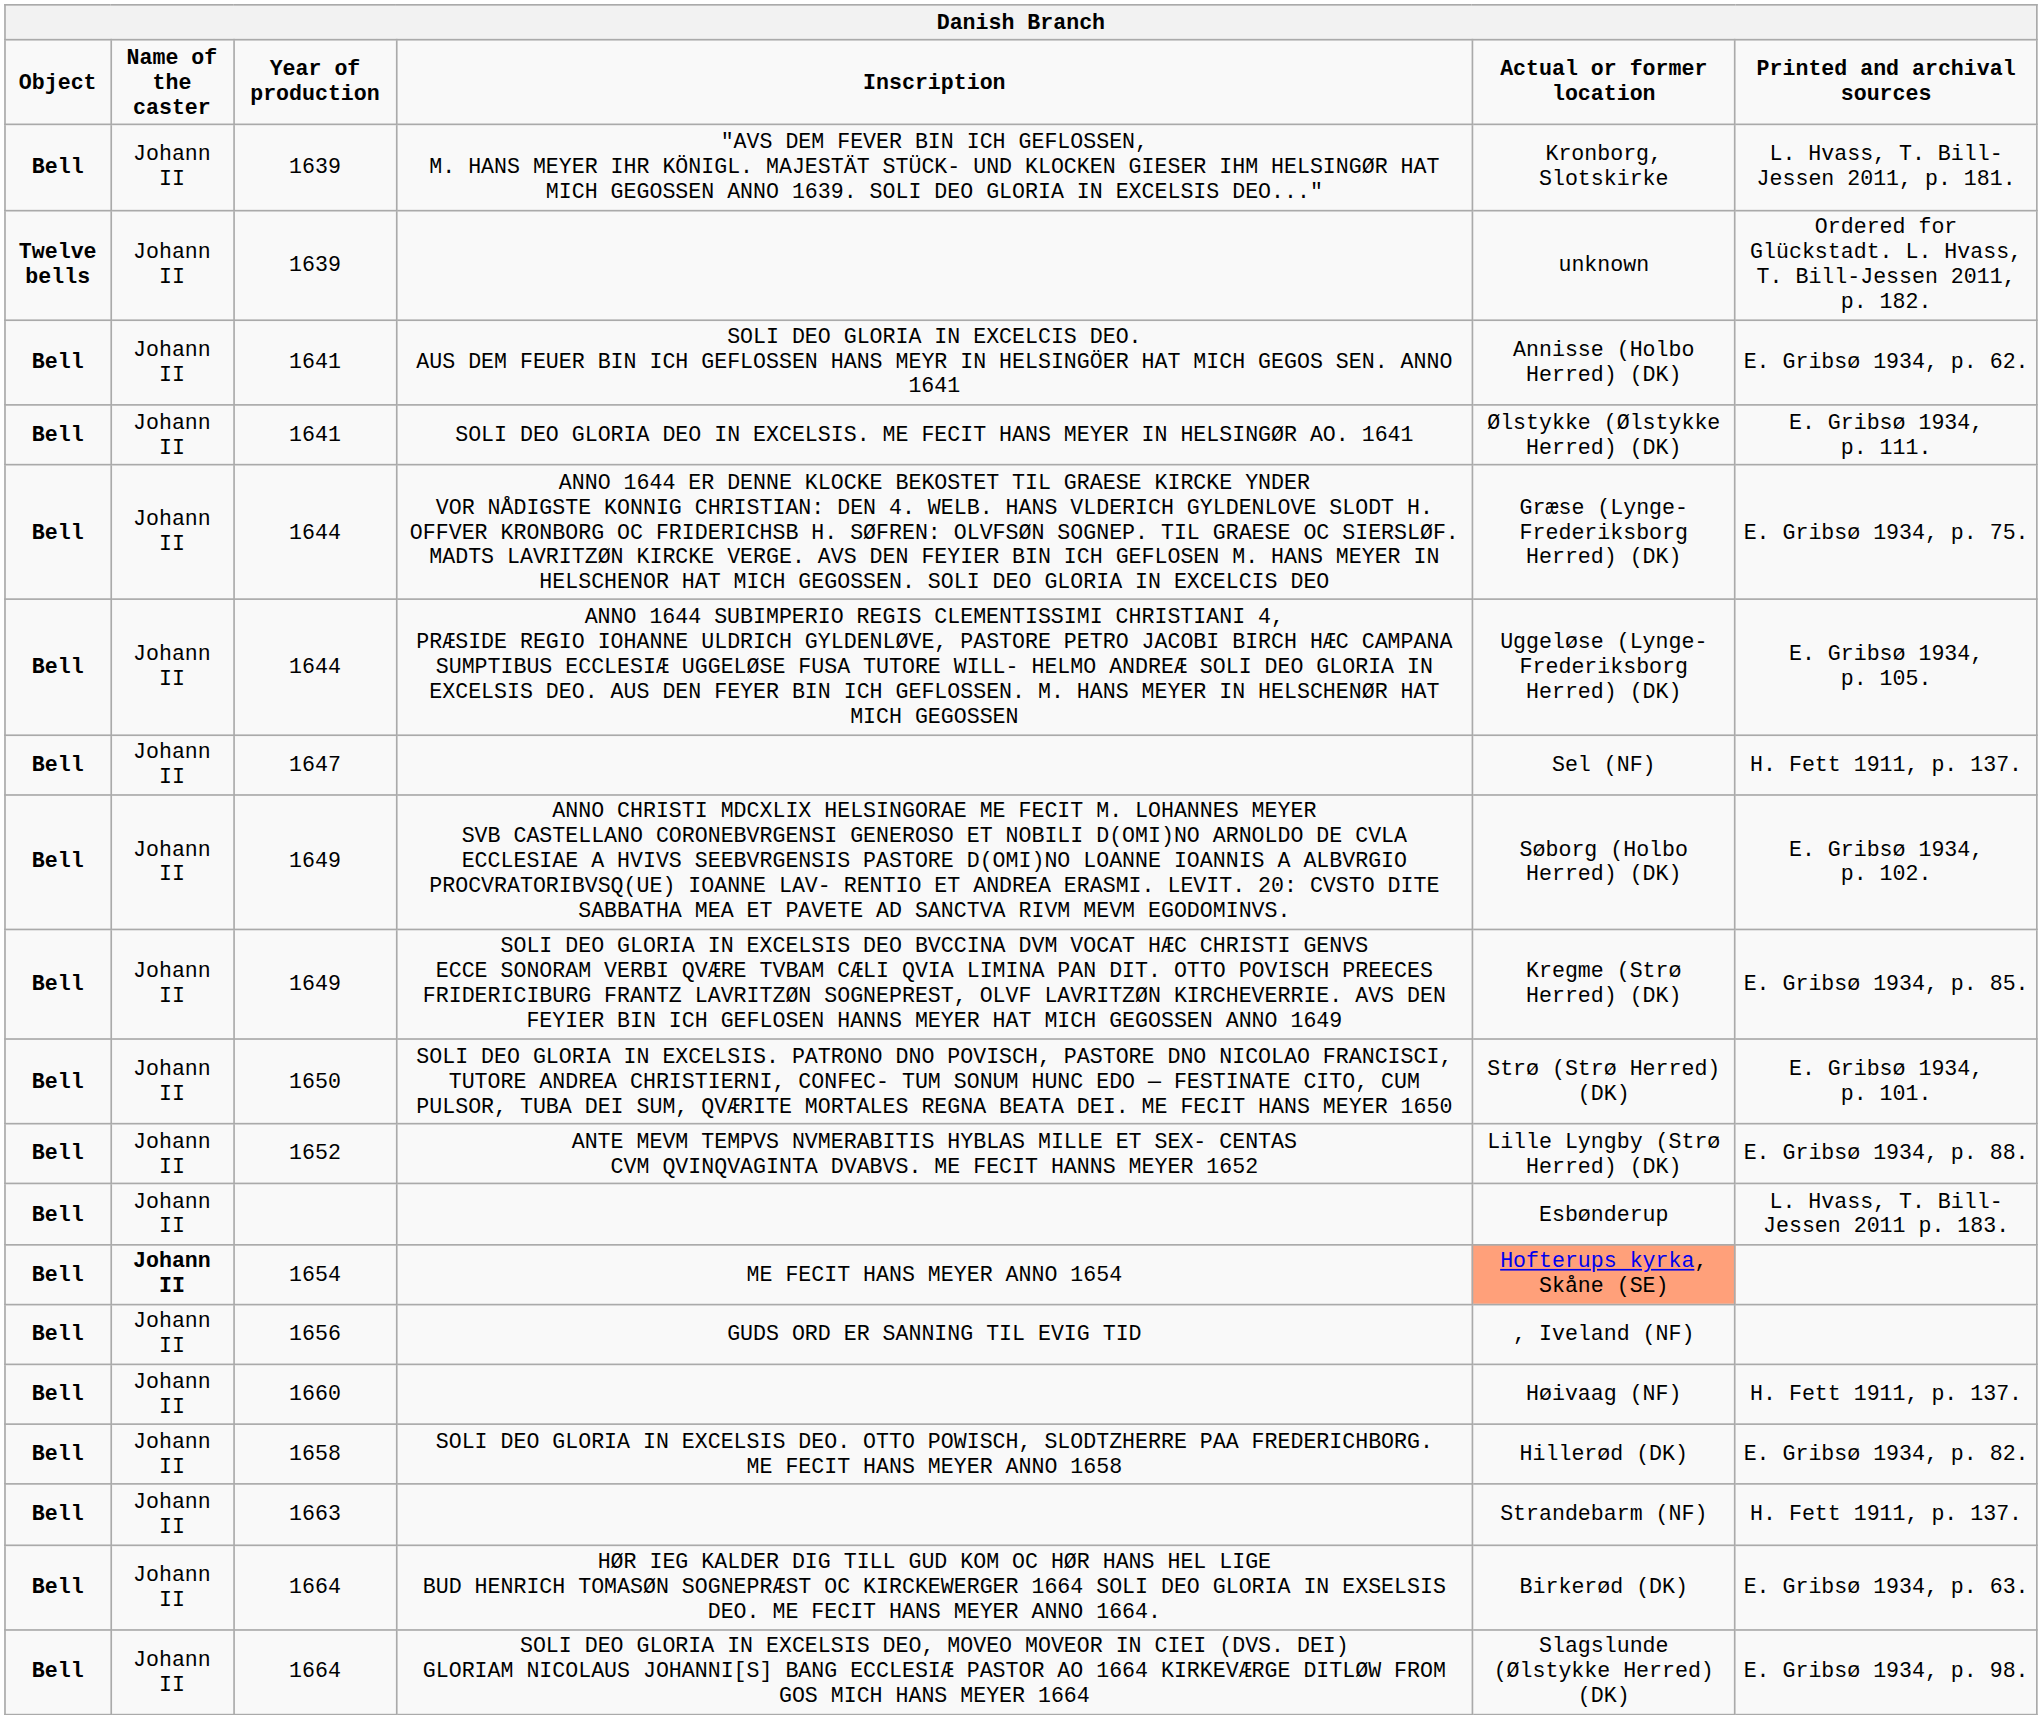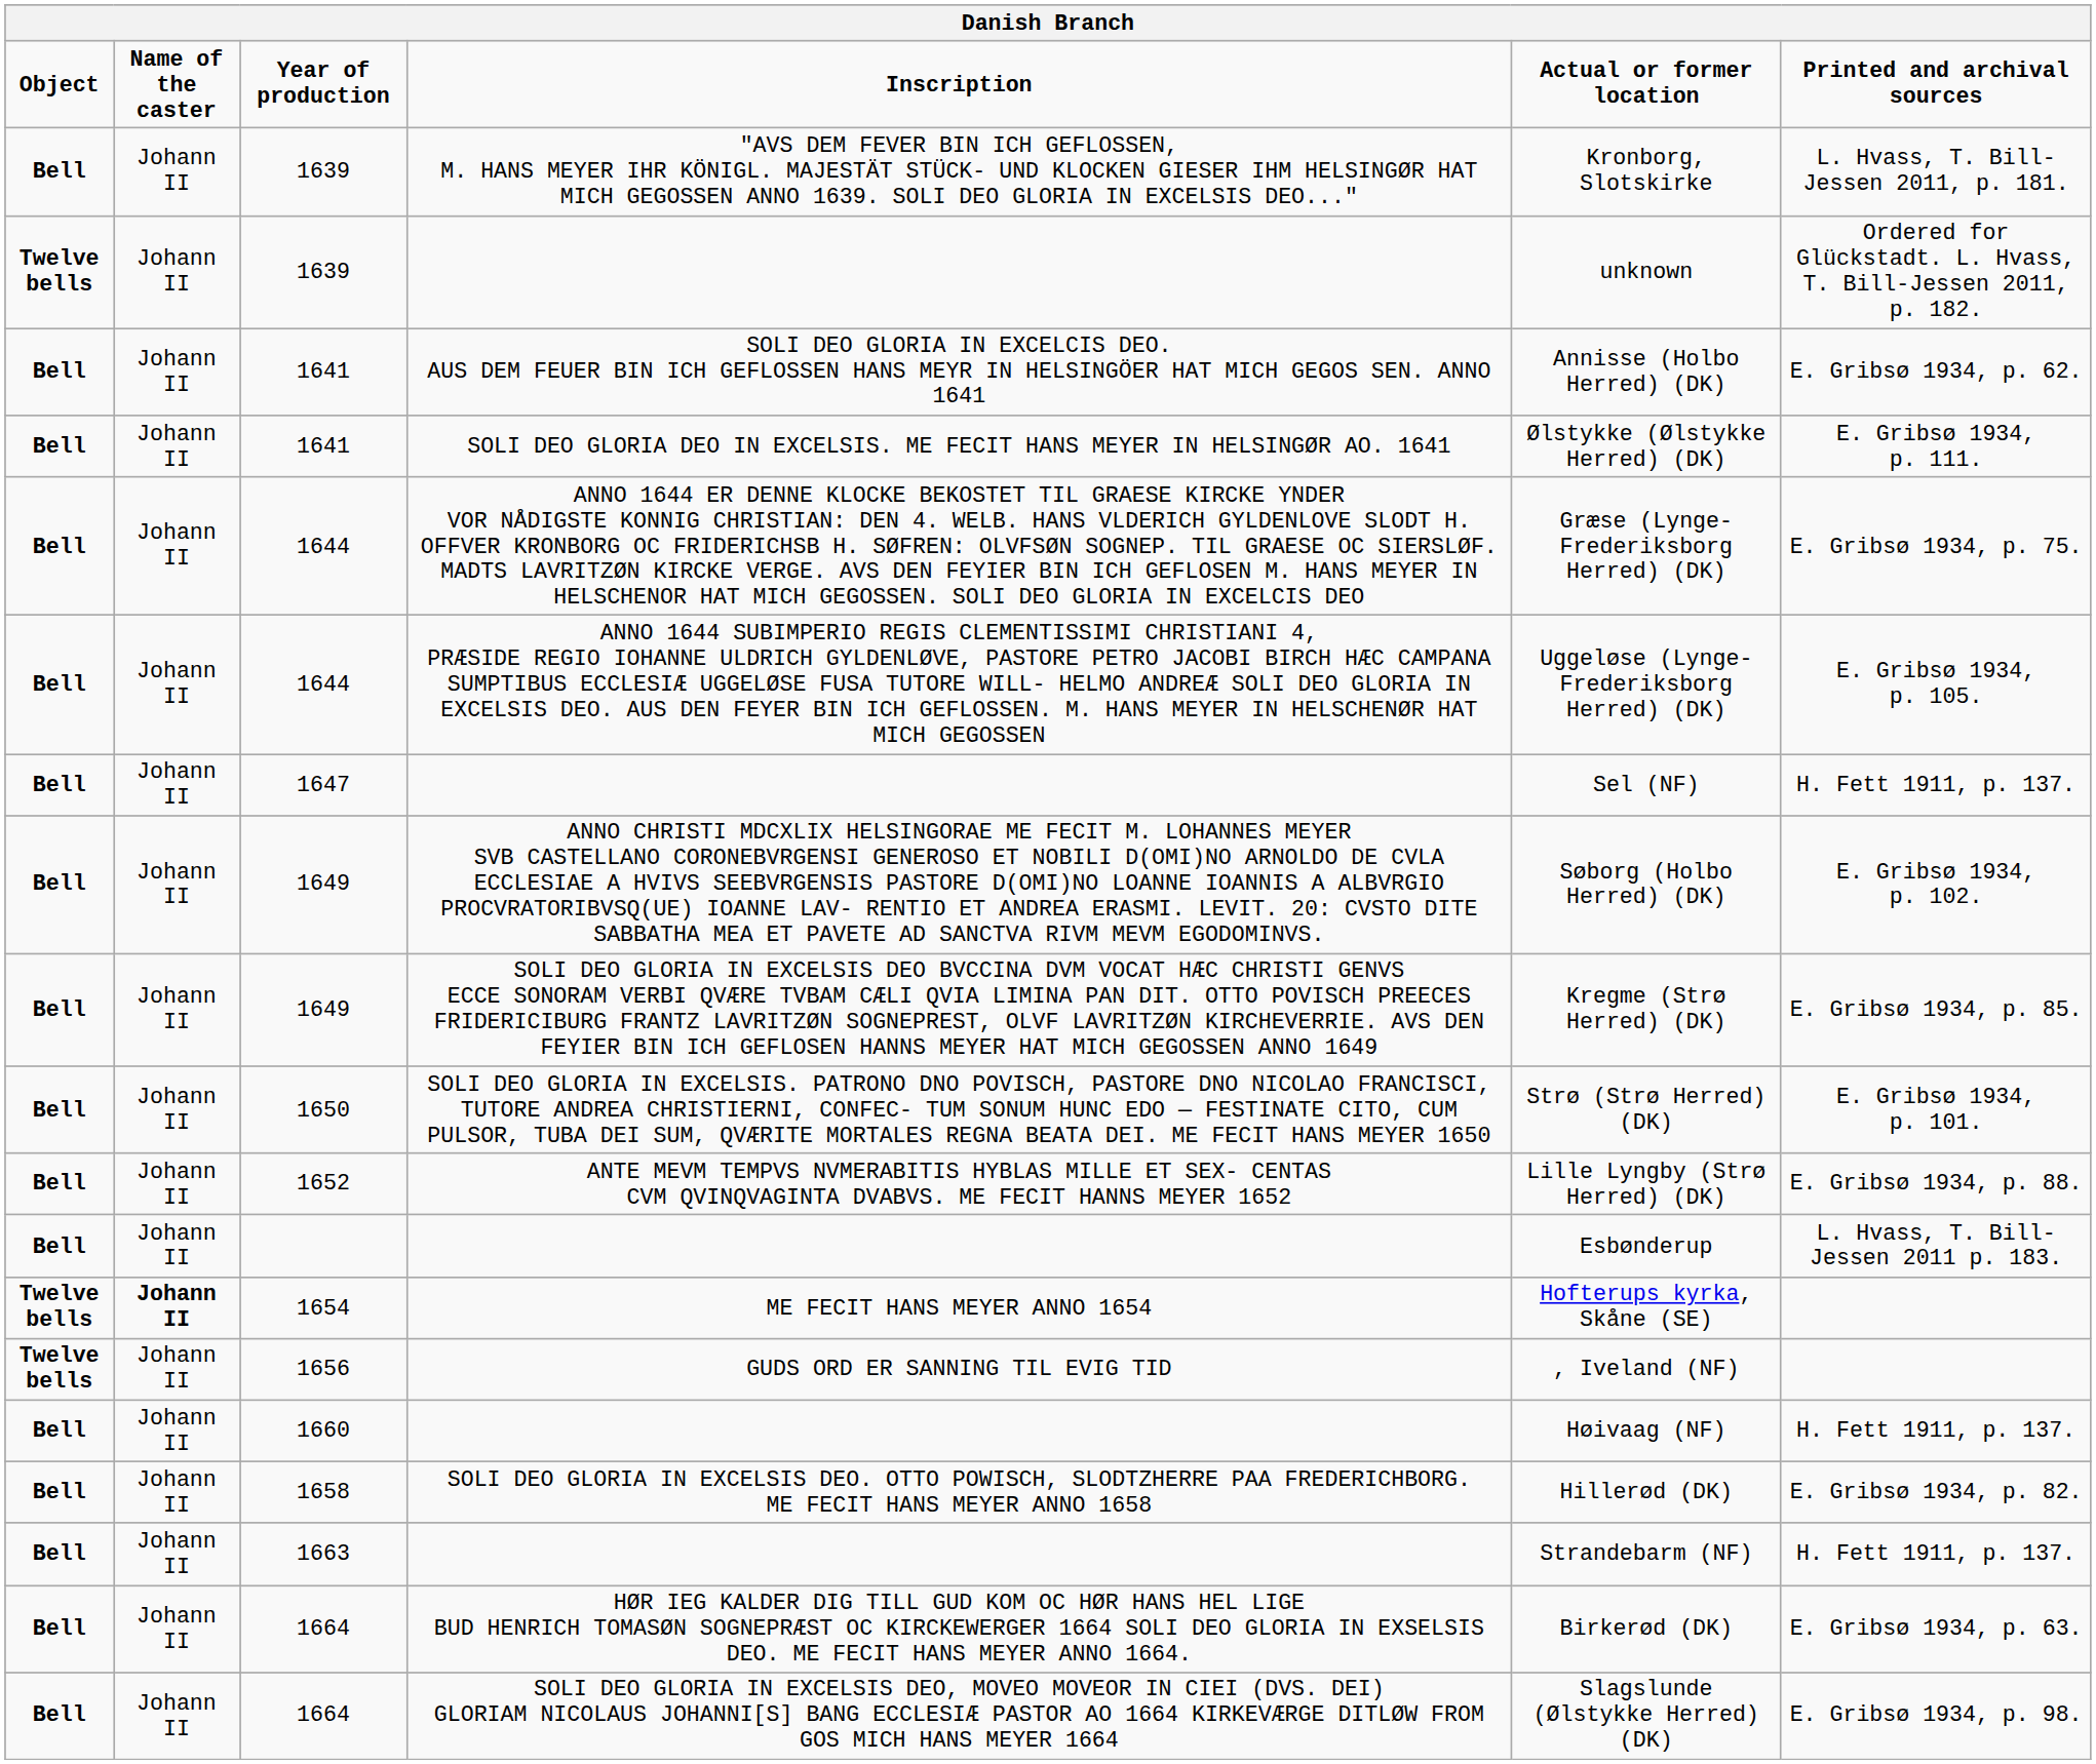ME FECIT HANS MEYER ANNO 1654 | Object: Bell -> Twelve bells
ME FECIT HANS MEYER ANNO 1654 | Actual or former location: lightsalmon background -> no background
GUDS ORD ER SANNING TIL EVIG TID | Object: Bell -> Twelve bells
